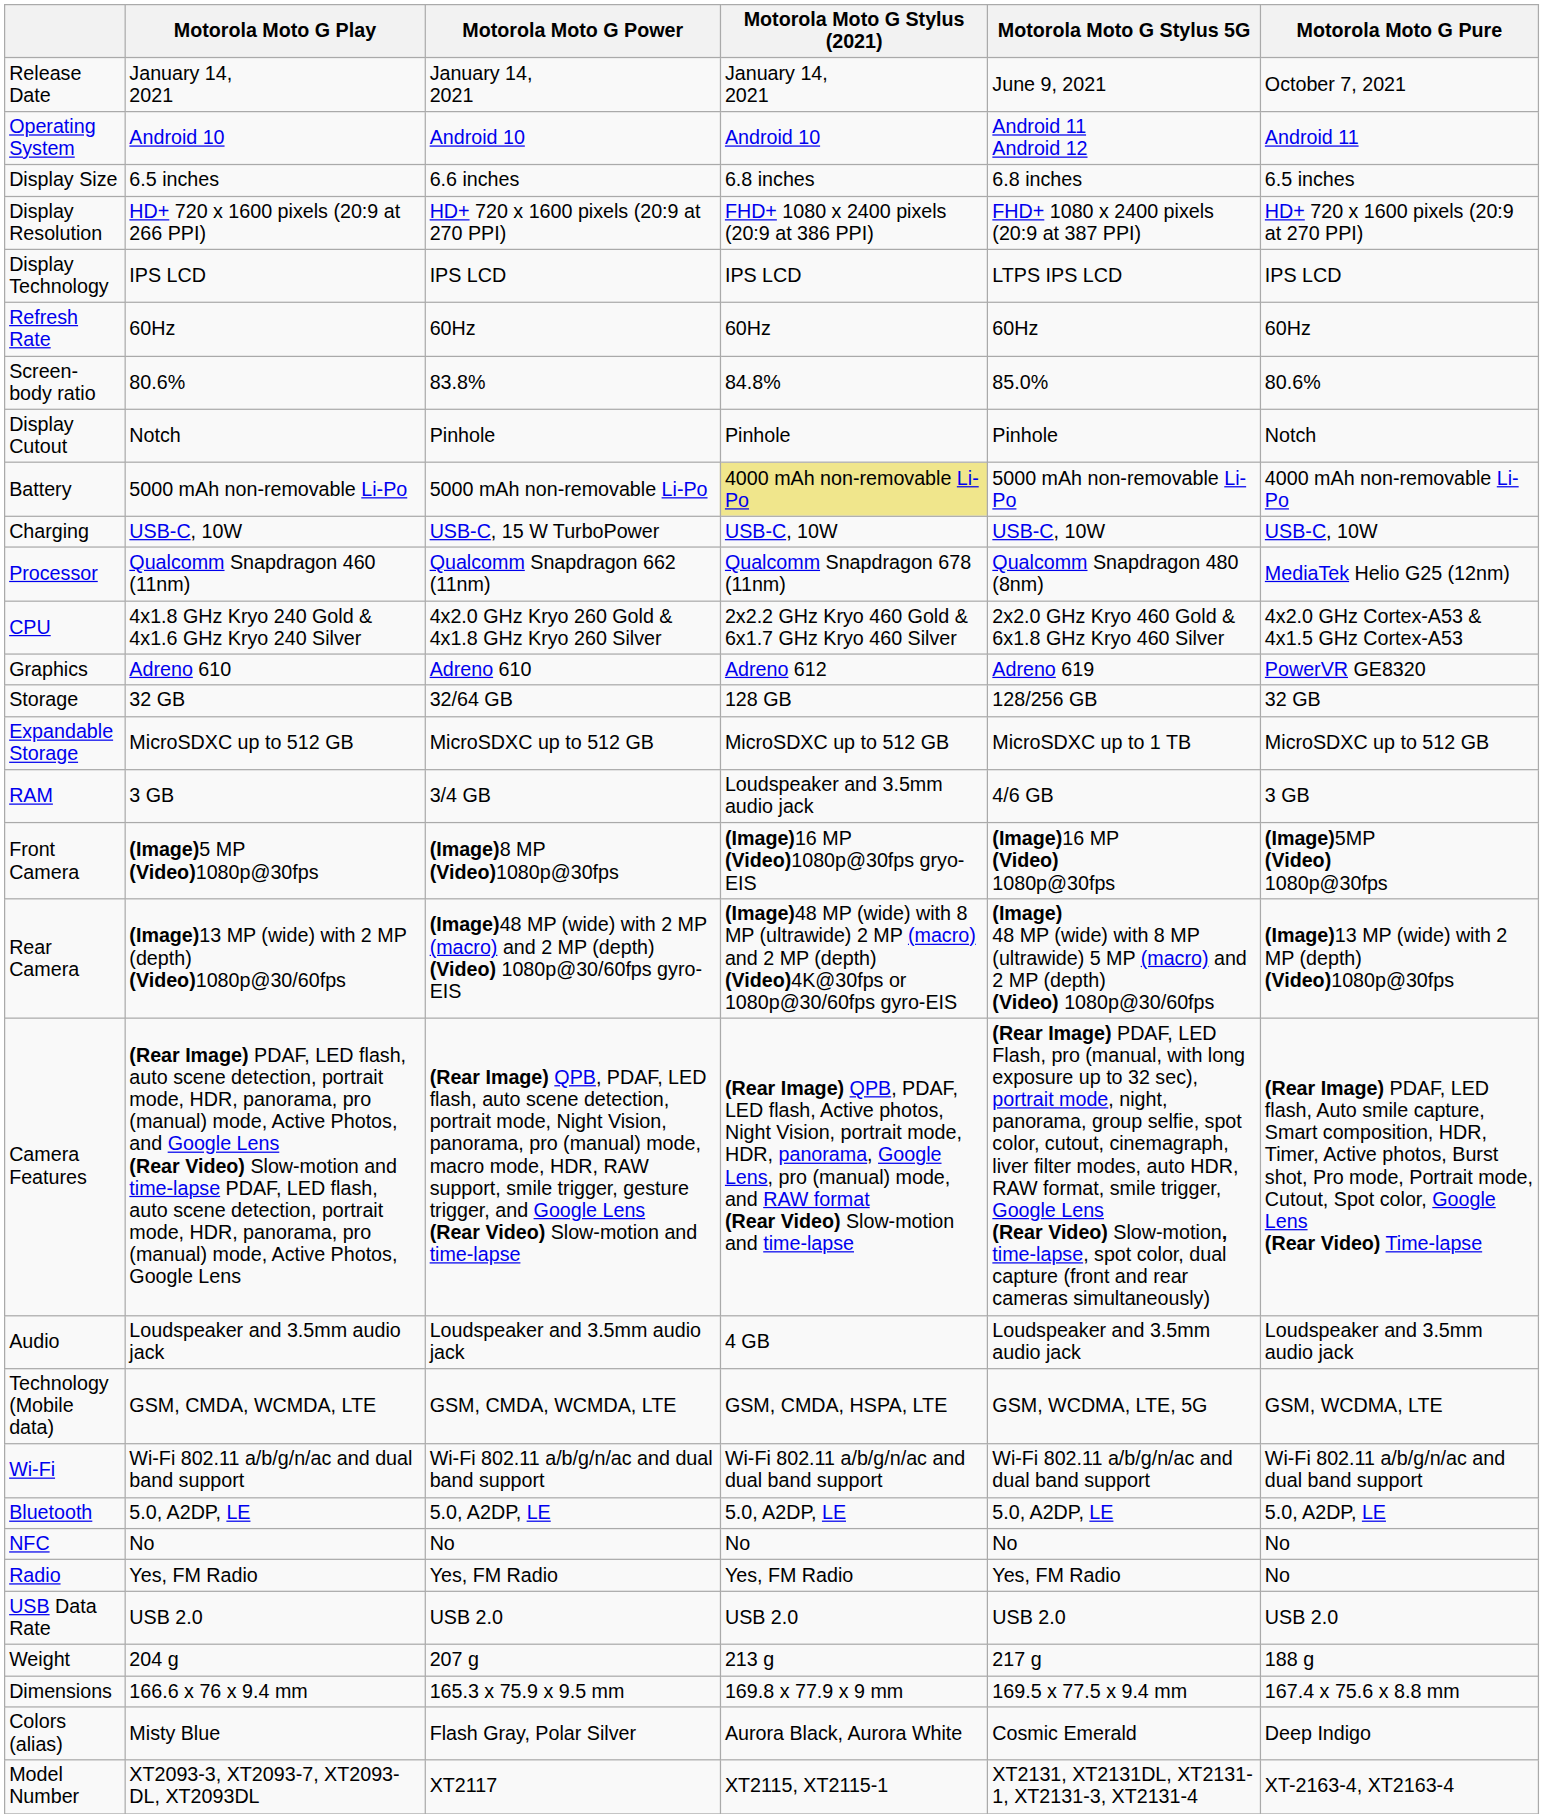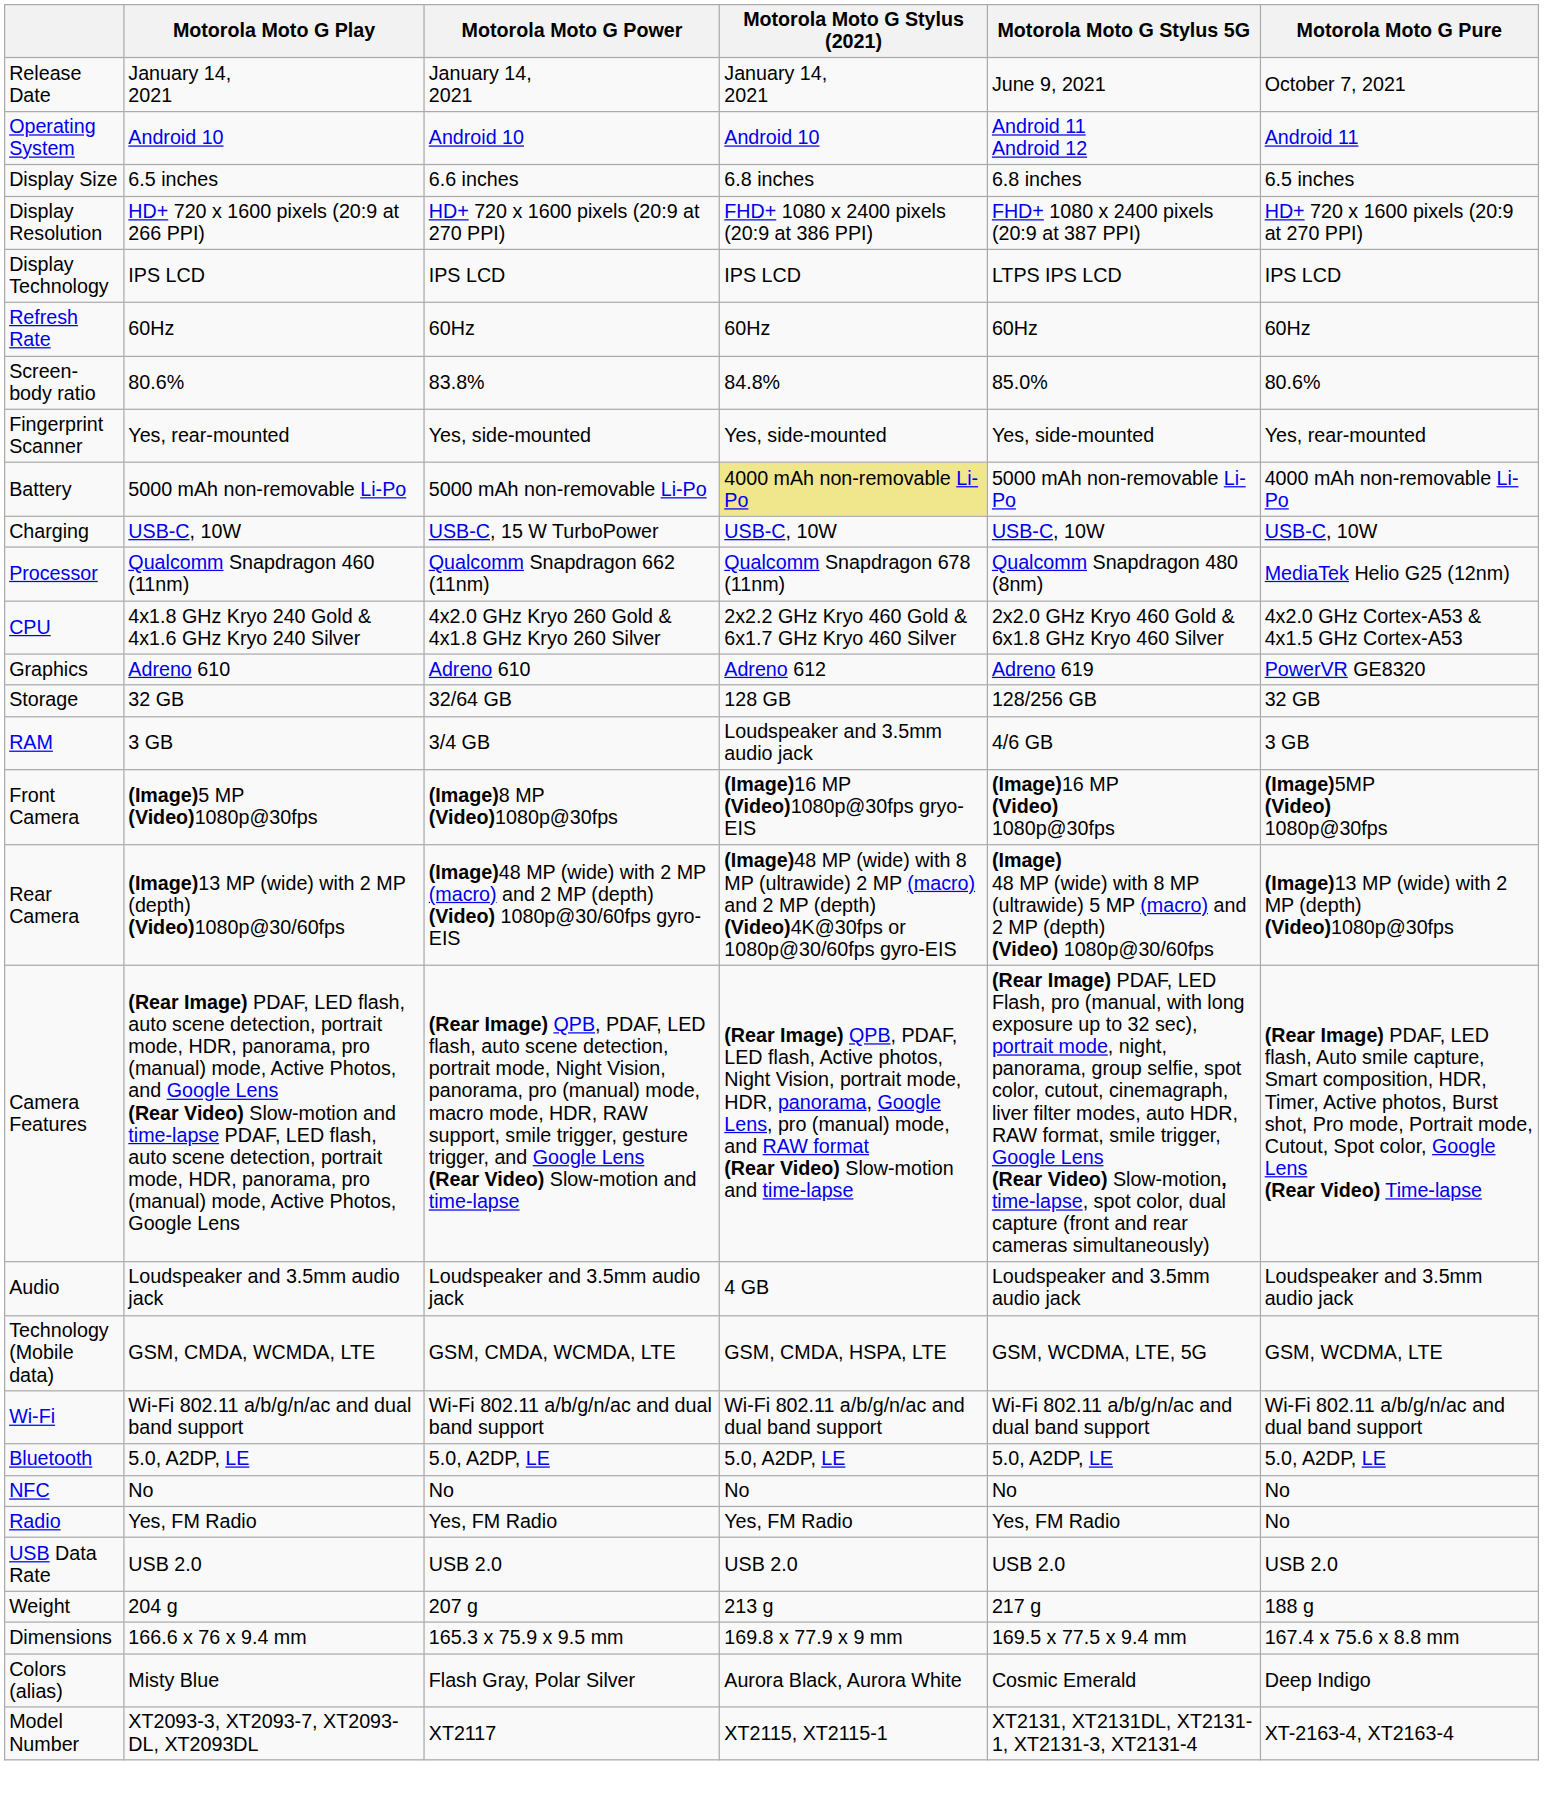- row: Display Cutout | Notch | Pinhole | Pinhole | Pinhole | Notch
+ row: Fingerprint Scanner | Yes, rear-mounted | Yes, side-mounted | Yes, side-mounted | Yes, side-mounted | Yes, rear-mounted
- row: Expandable Storage | MicroSDXC up to 512 GB | MicroSDXC up to 512 GB | MicroSDXC up to 512 GB | MicroSDXC up to 1 TB | MicroSDXC up to 512 GB
